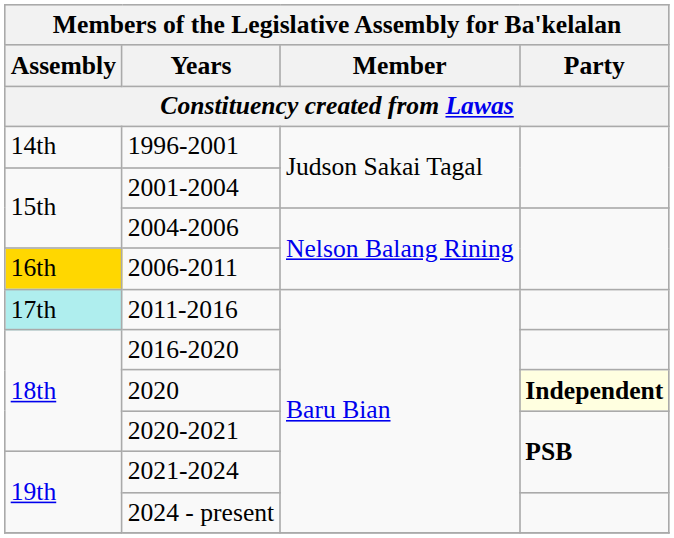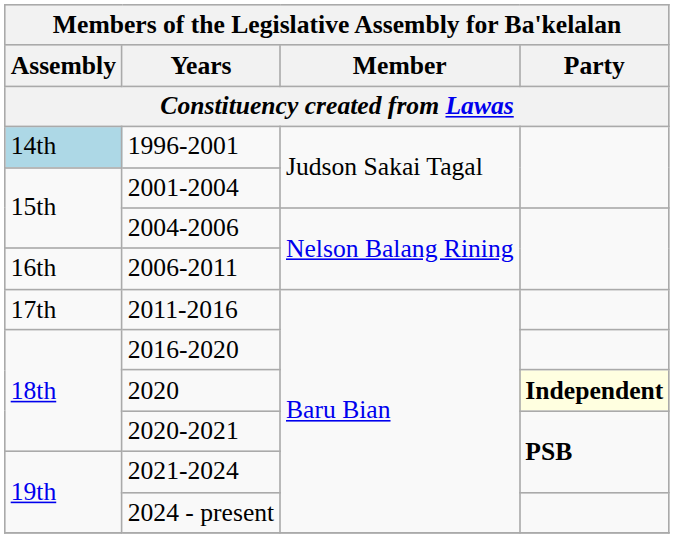1996-2001 | Assembly: no background -> lightblue background
2006-2011 | Assembly: gold background -> no background
2011-2016 | Assembly: paleturquoise background -> no background
